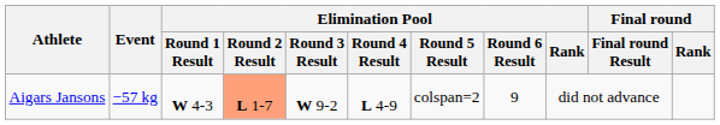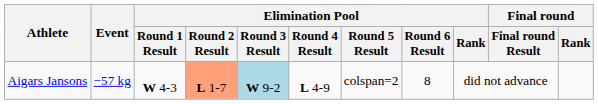Aigars Jansons | Elimination Pool / Round 3 Result: no background -> lightblue background
Aigars Jansons | Elimination Pool / Round 6 Result: 9 -> 8
